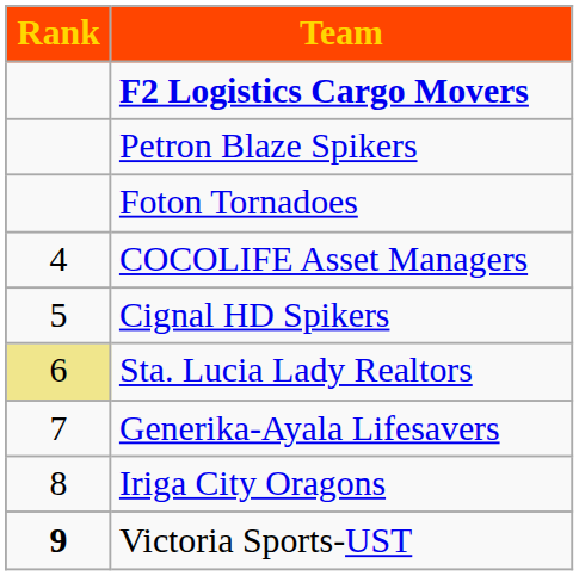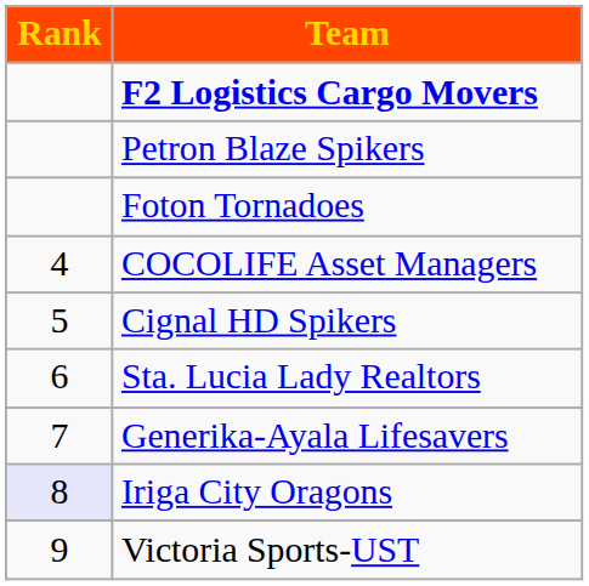Sta. Lucia Lady Realtors | Rank: khaki background -> no background
Iriga City Oragons | Rank: no background -> lavender background
Victoria Sports-UST | Rank: bold -> normal
